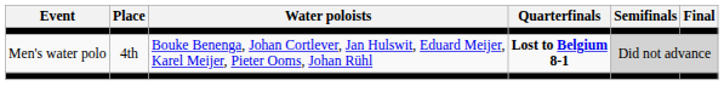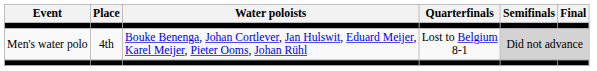Men's water polo | Quarterfinals: bold -> normal
